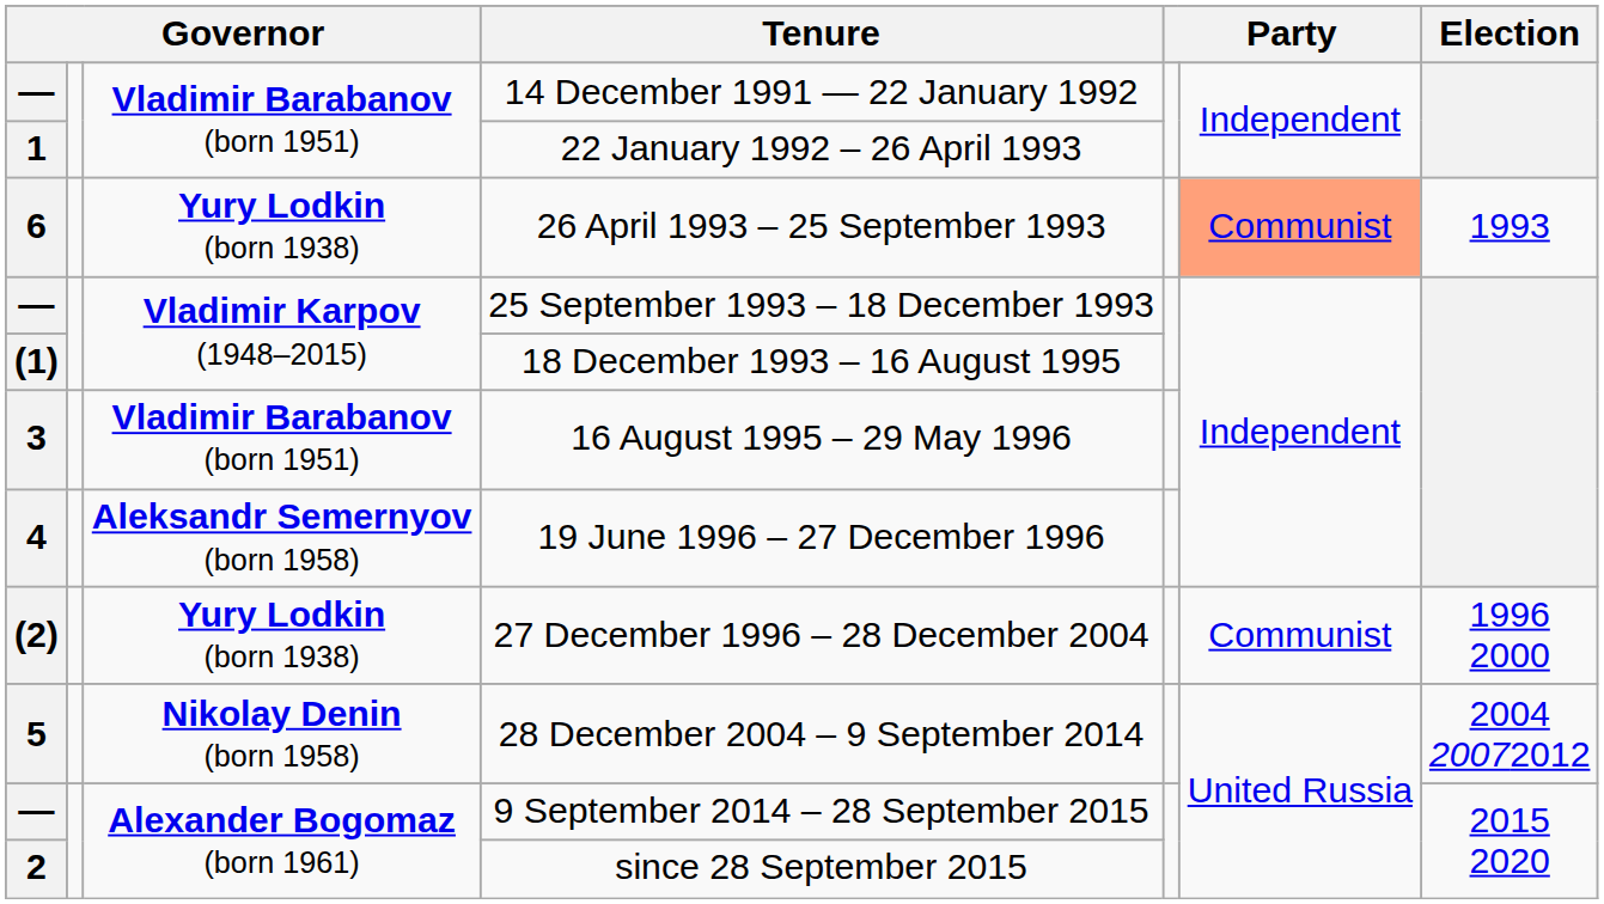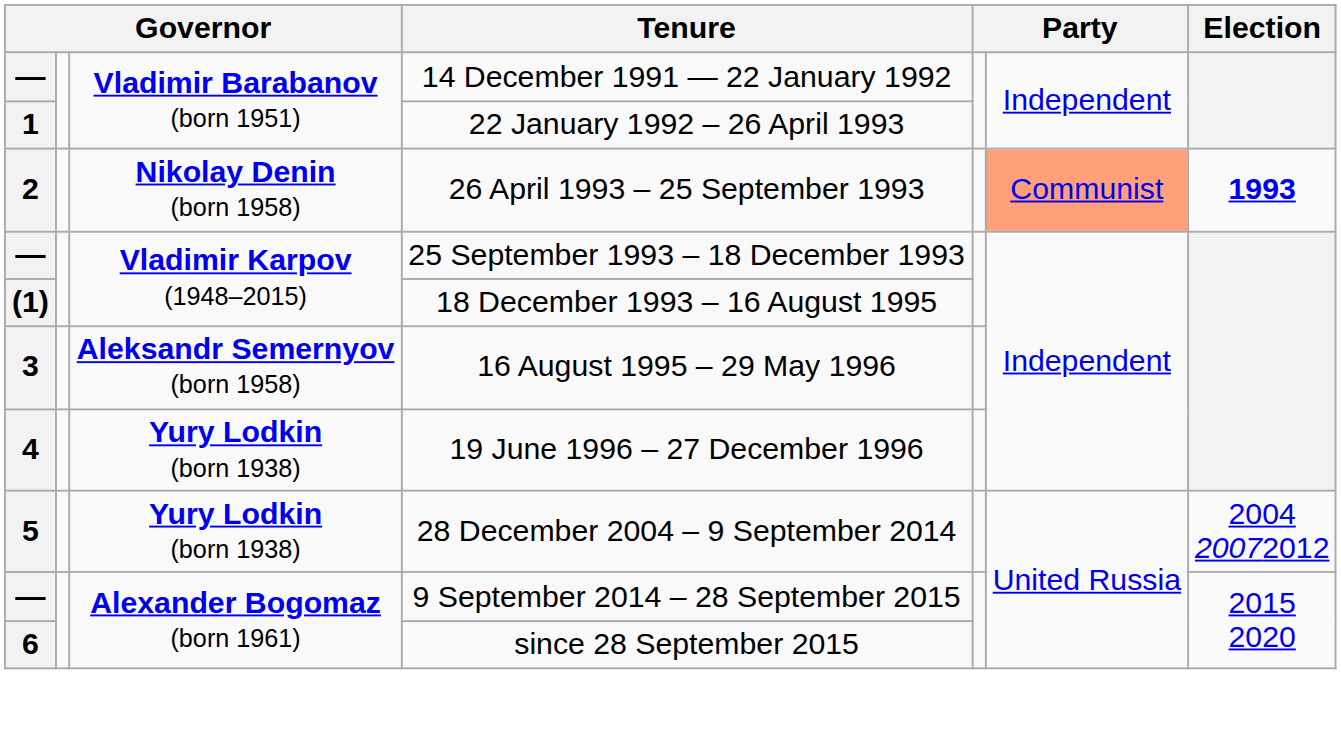26 April 1993 – 25 September 1993 | column 1: 6 -> 2
26 April 1993 – 25 September 1993 | column 3: Yury Lodkin (born 1938) -> Nikolay Denin (born 1958)
26 April 1993 – 25 September 1993 | Election: normal -> bold
16 August 1995 – 29 May 1996 | column 3: Vladimir Barabanov (born 1951) -> Aleksandr Semernyov (born 1958)
19 June 1996 – 27 December 1996 | column 3: Aleksandr Semernyov (born 1958) -> Yury Lodkin (born 1938)
- row: (2) | Yury Lodkin (born 1938) | 27 December 1996 – 28 December 2004 | Communist | 1996 2000
28 December 2004 – 9 September 2014 | column 3: Nikolay Denin (born 1958) -> Yury Lodkin (born 1938)
since 28 September 2015 | column 1: 2 -> 6
